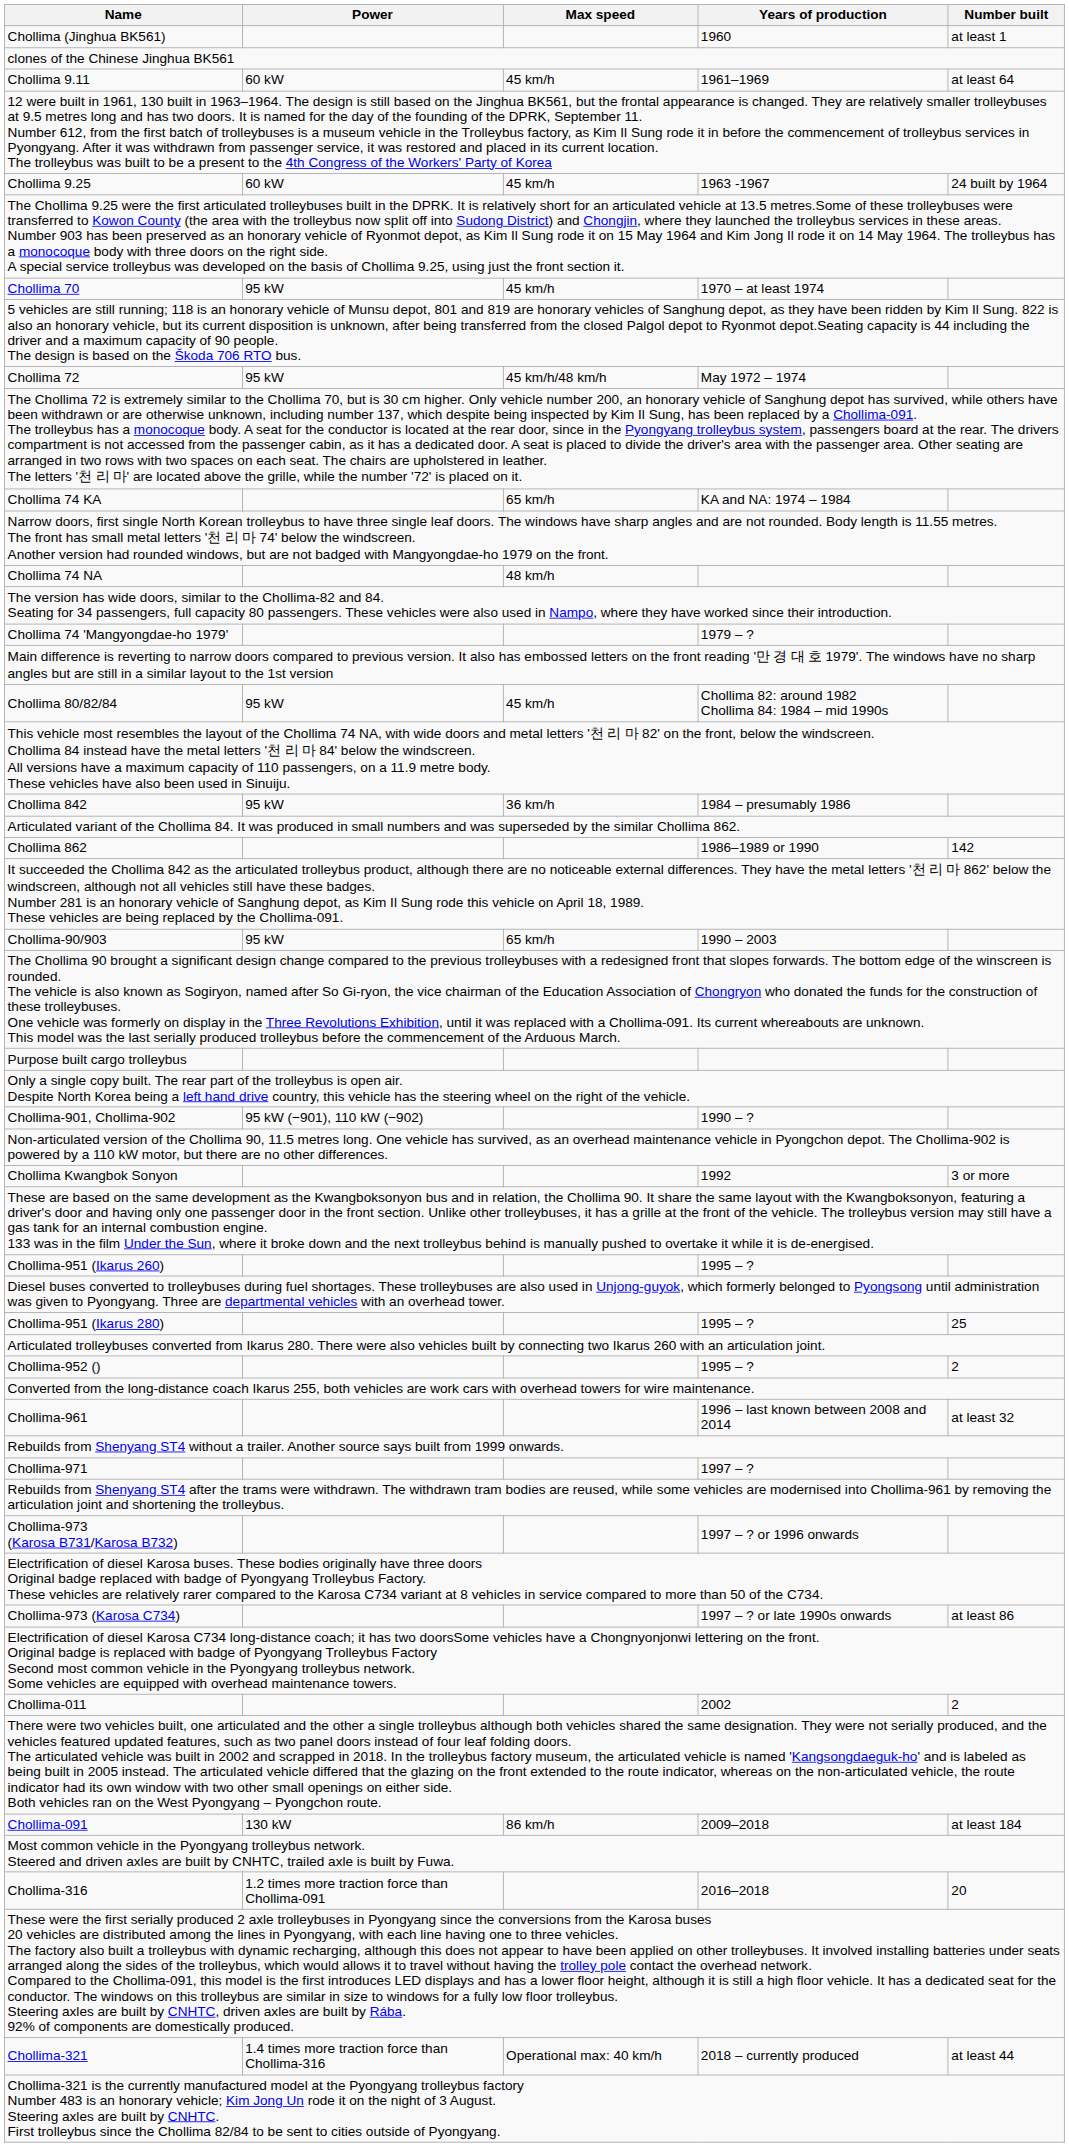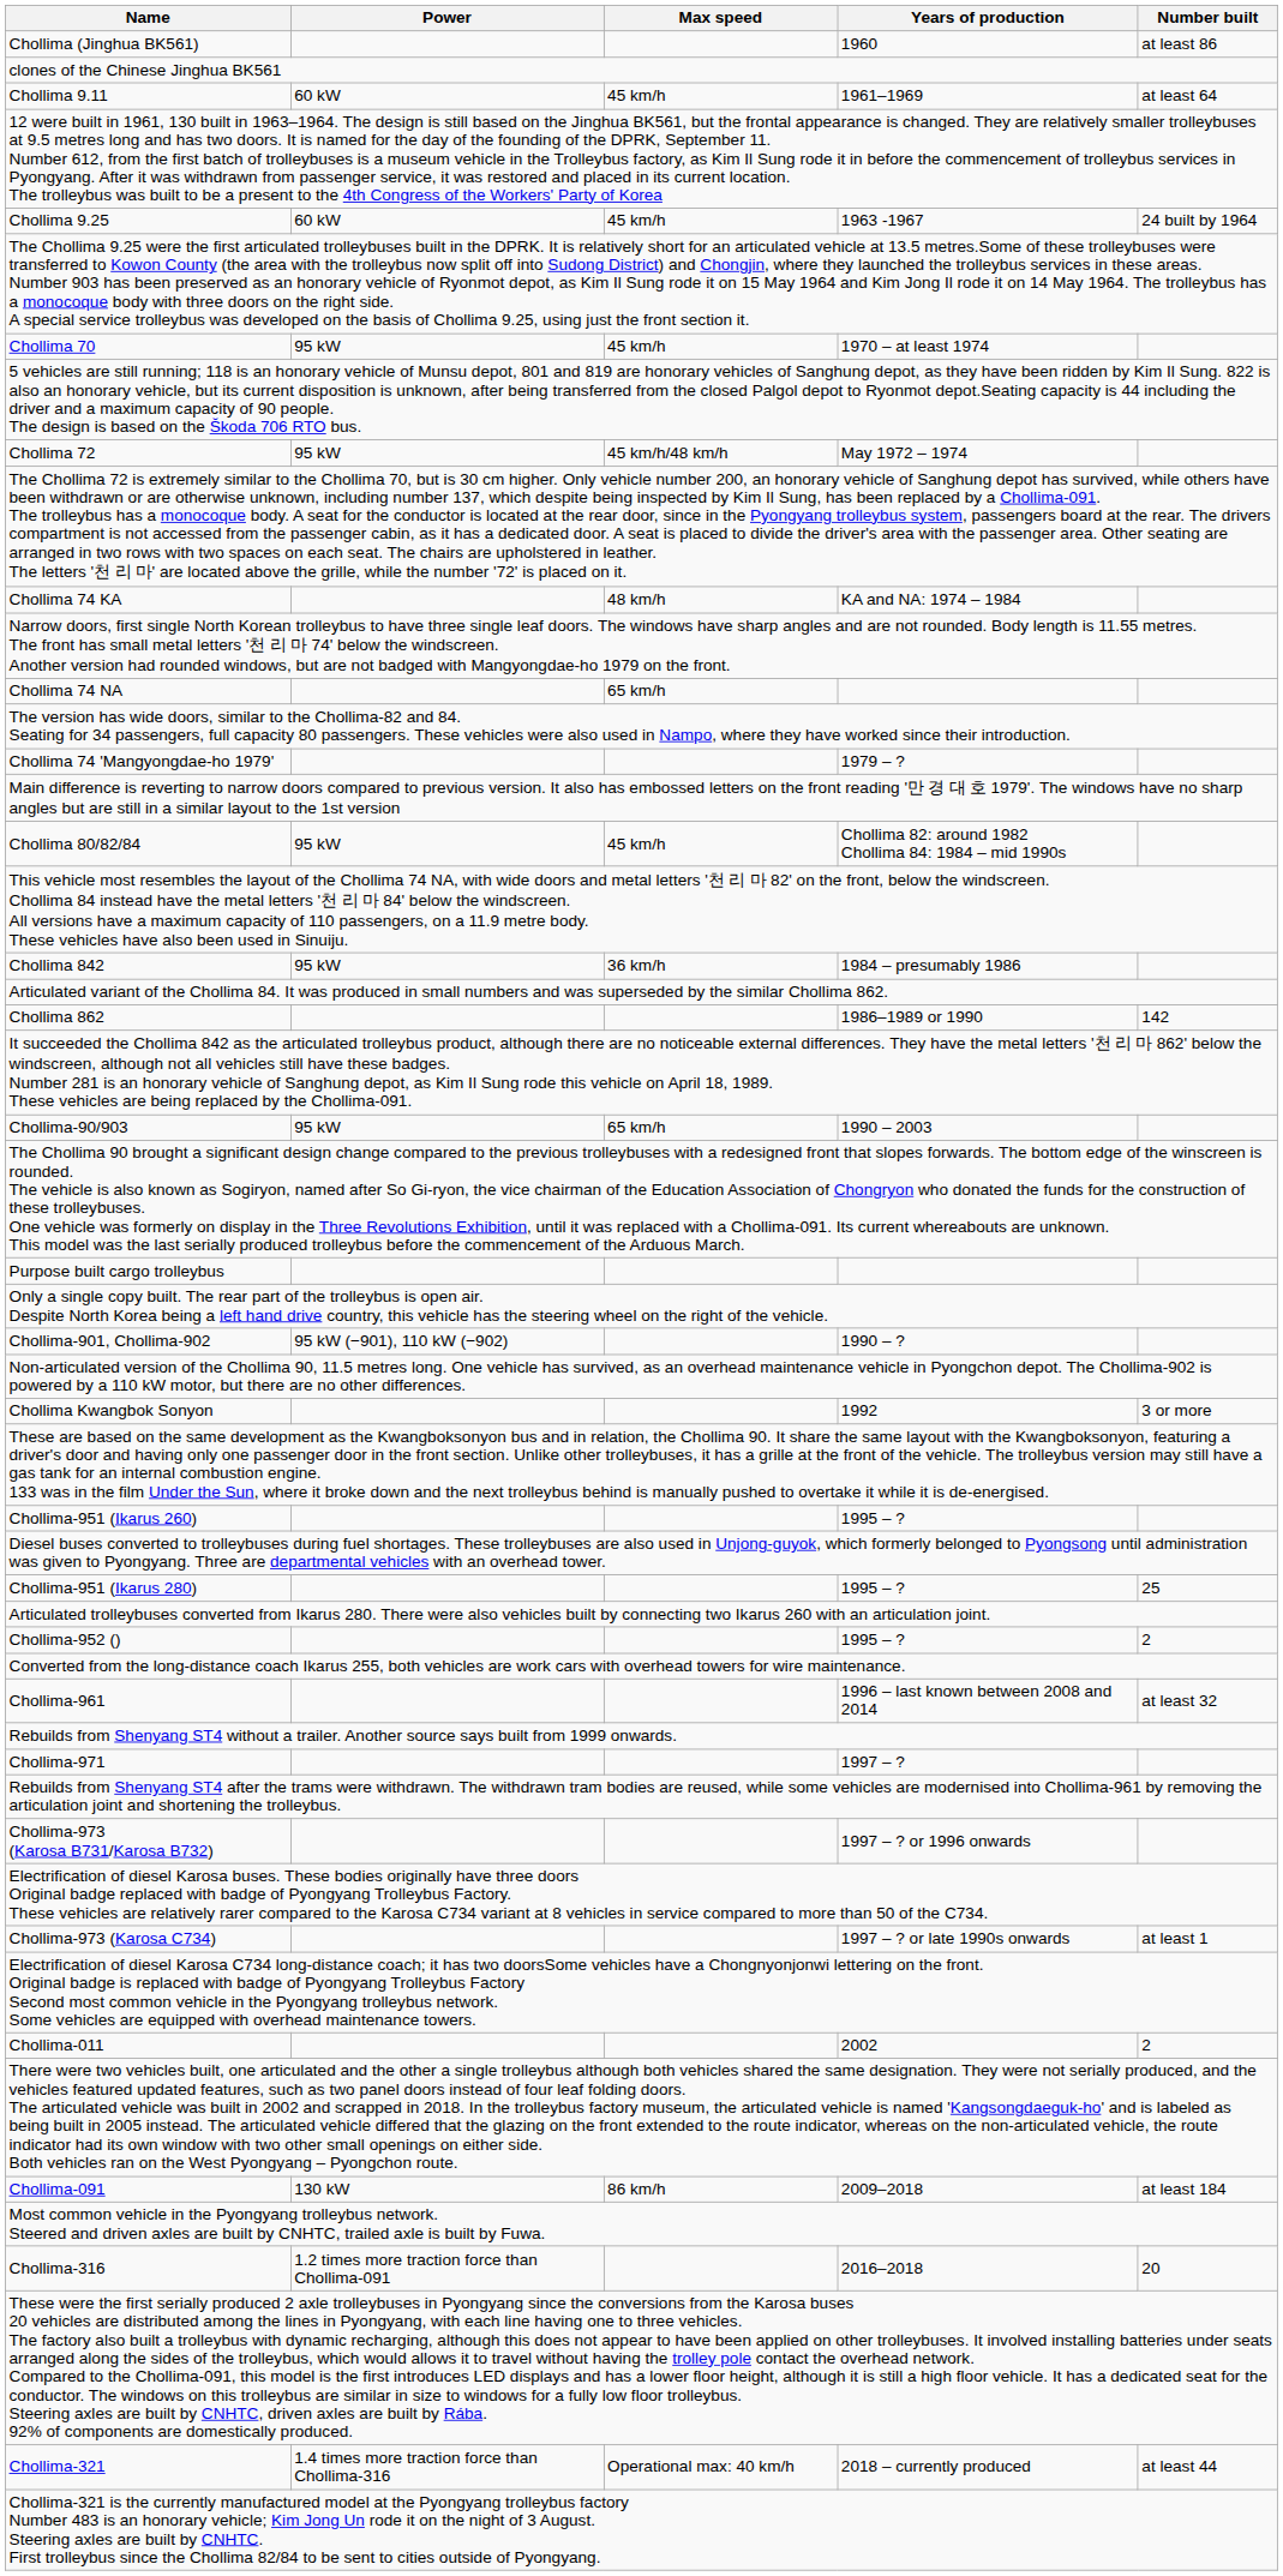Chollima (Jinghua BK561) | Number built: at least 1 -> at least 86
Chollima 74 KA | Max speed: 65 km/h -> 48 km/h
Chollima 74 NA | Max speed: 48 km/h -> 65 km/h
Chollima-973 (Karosa C734) | Number built: at least 86 -> at least 1
